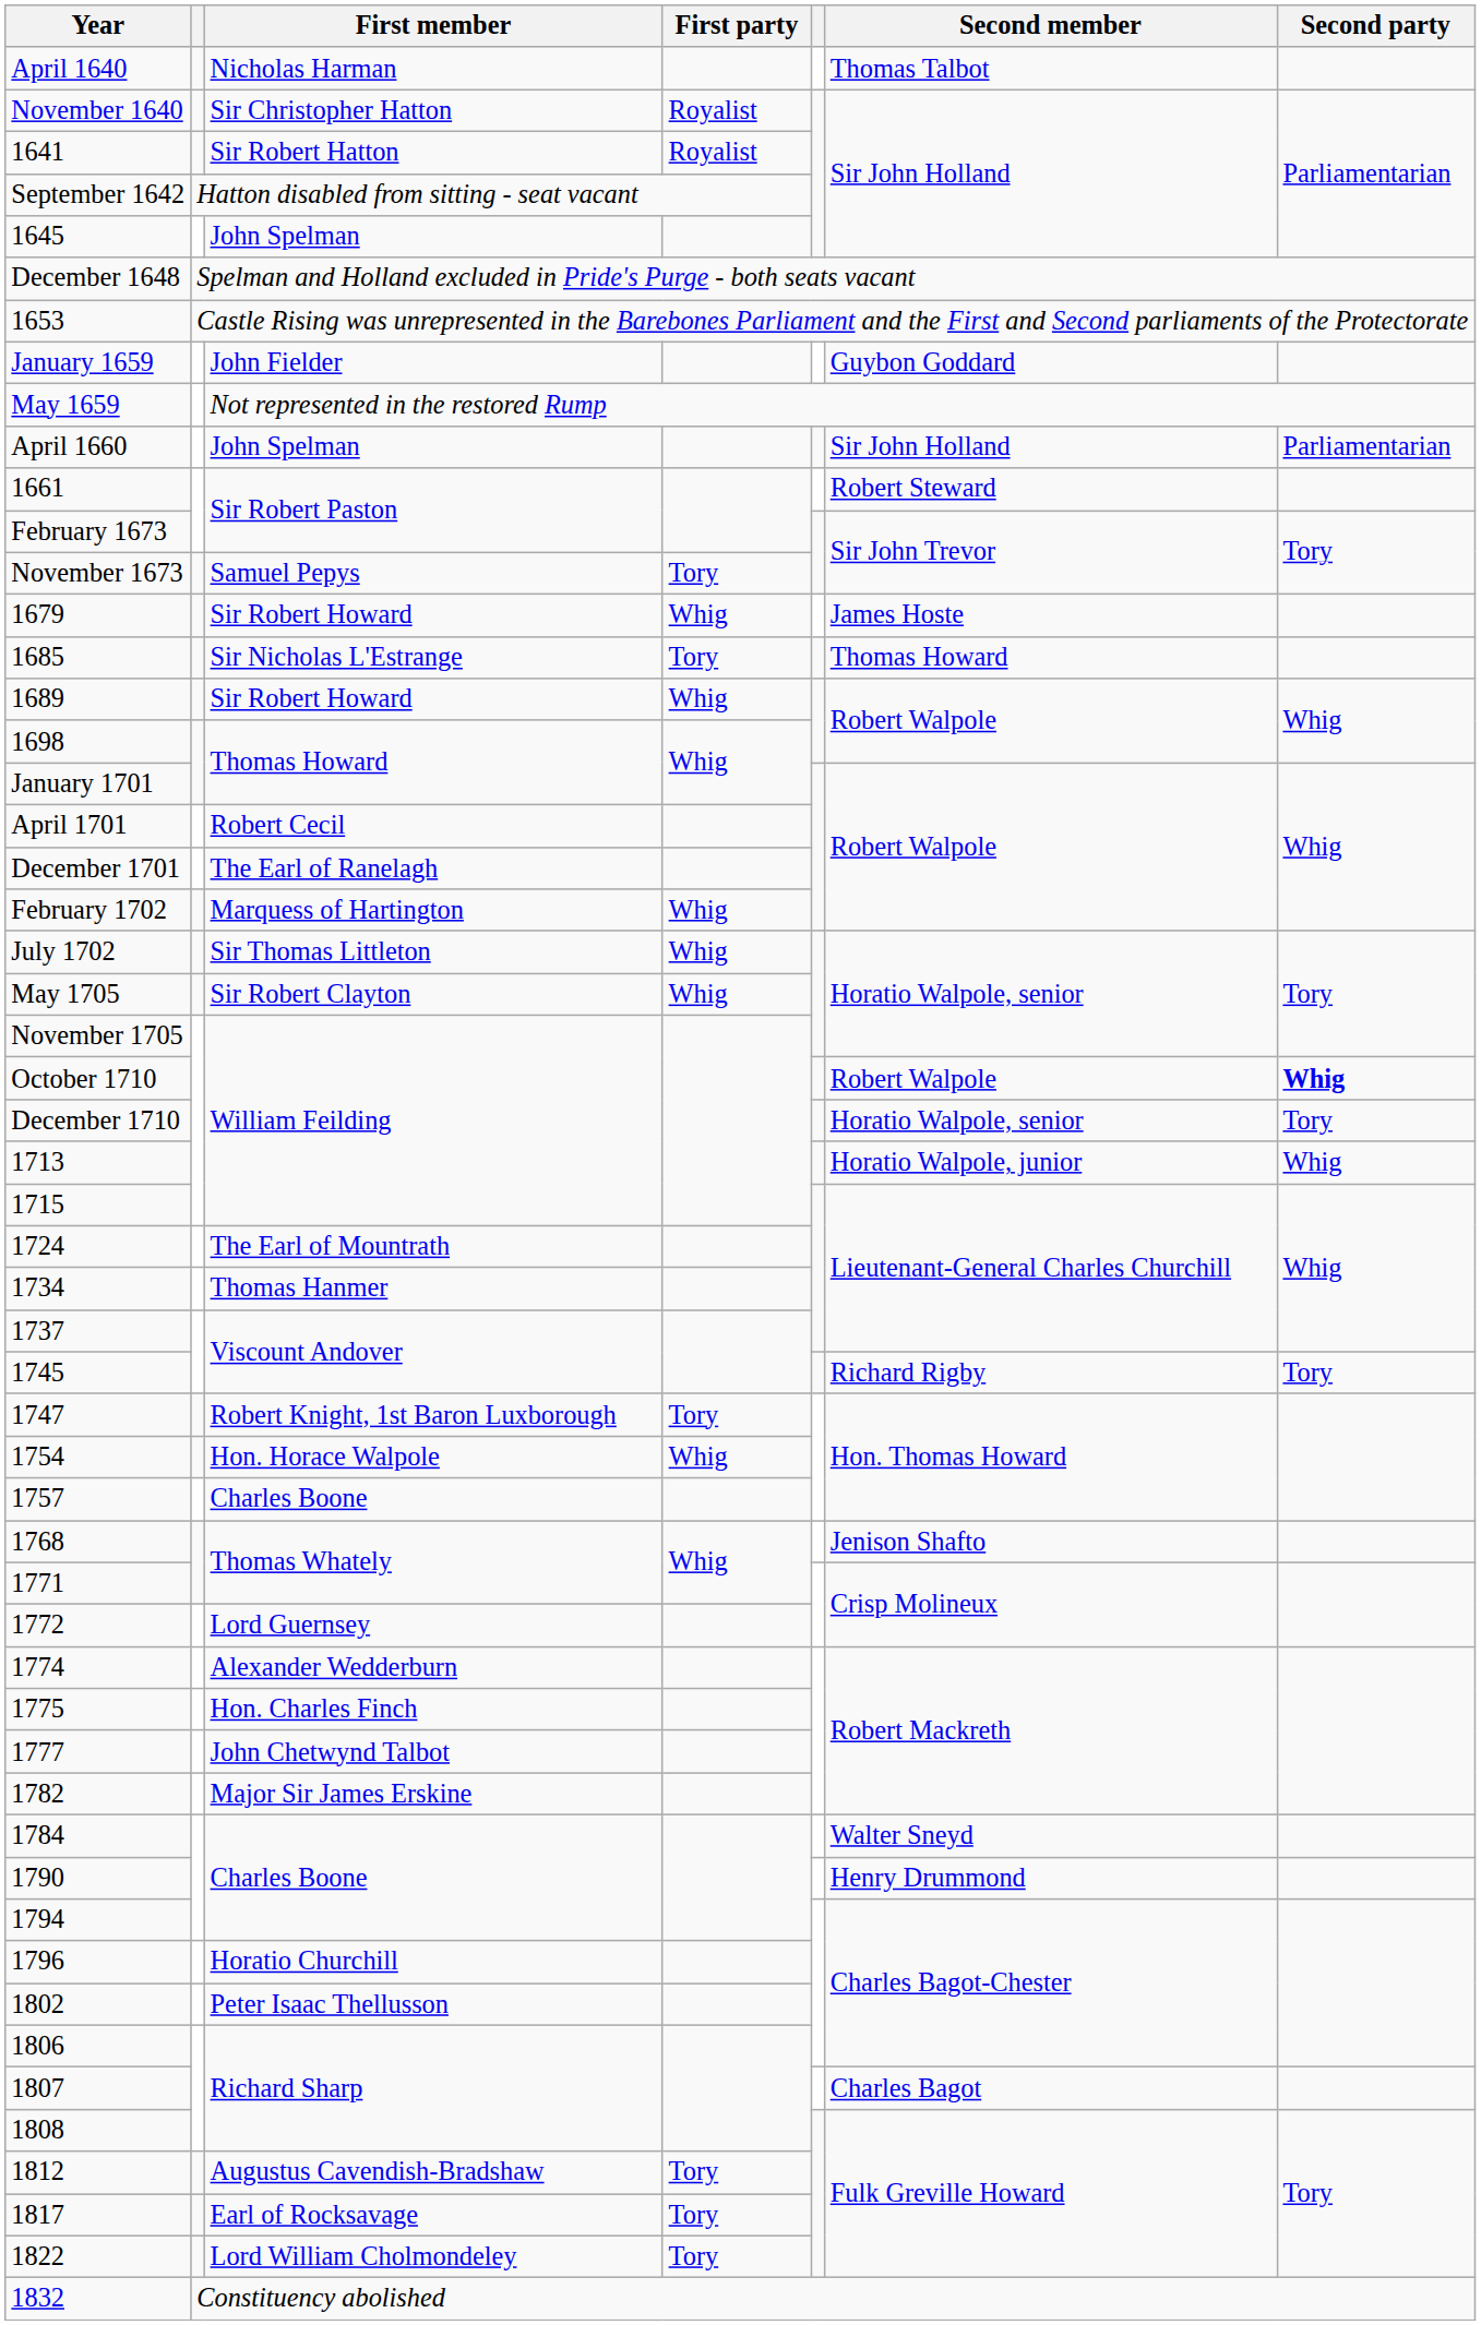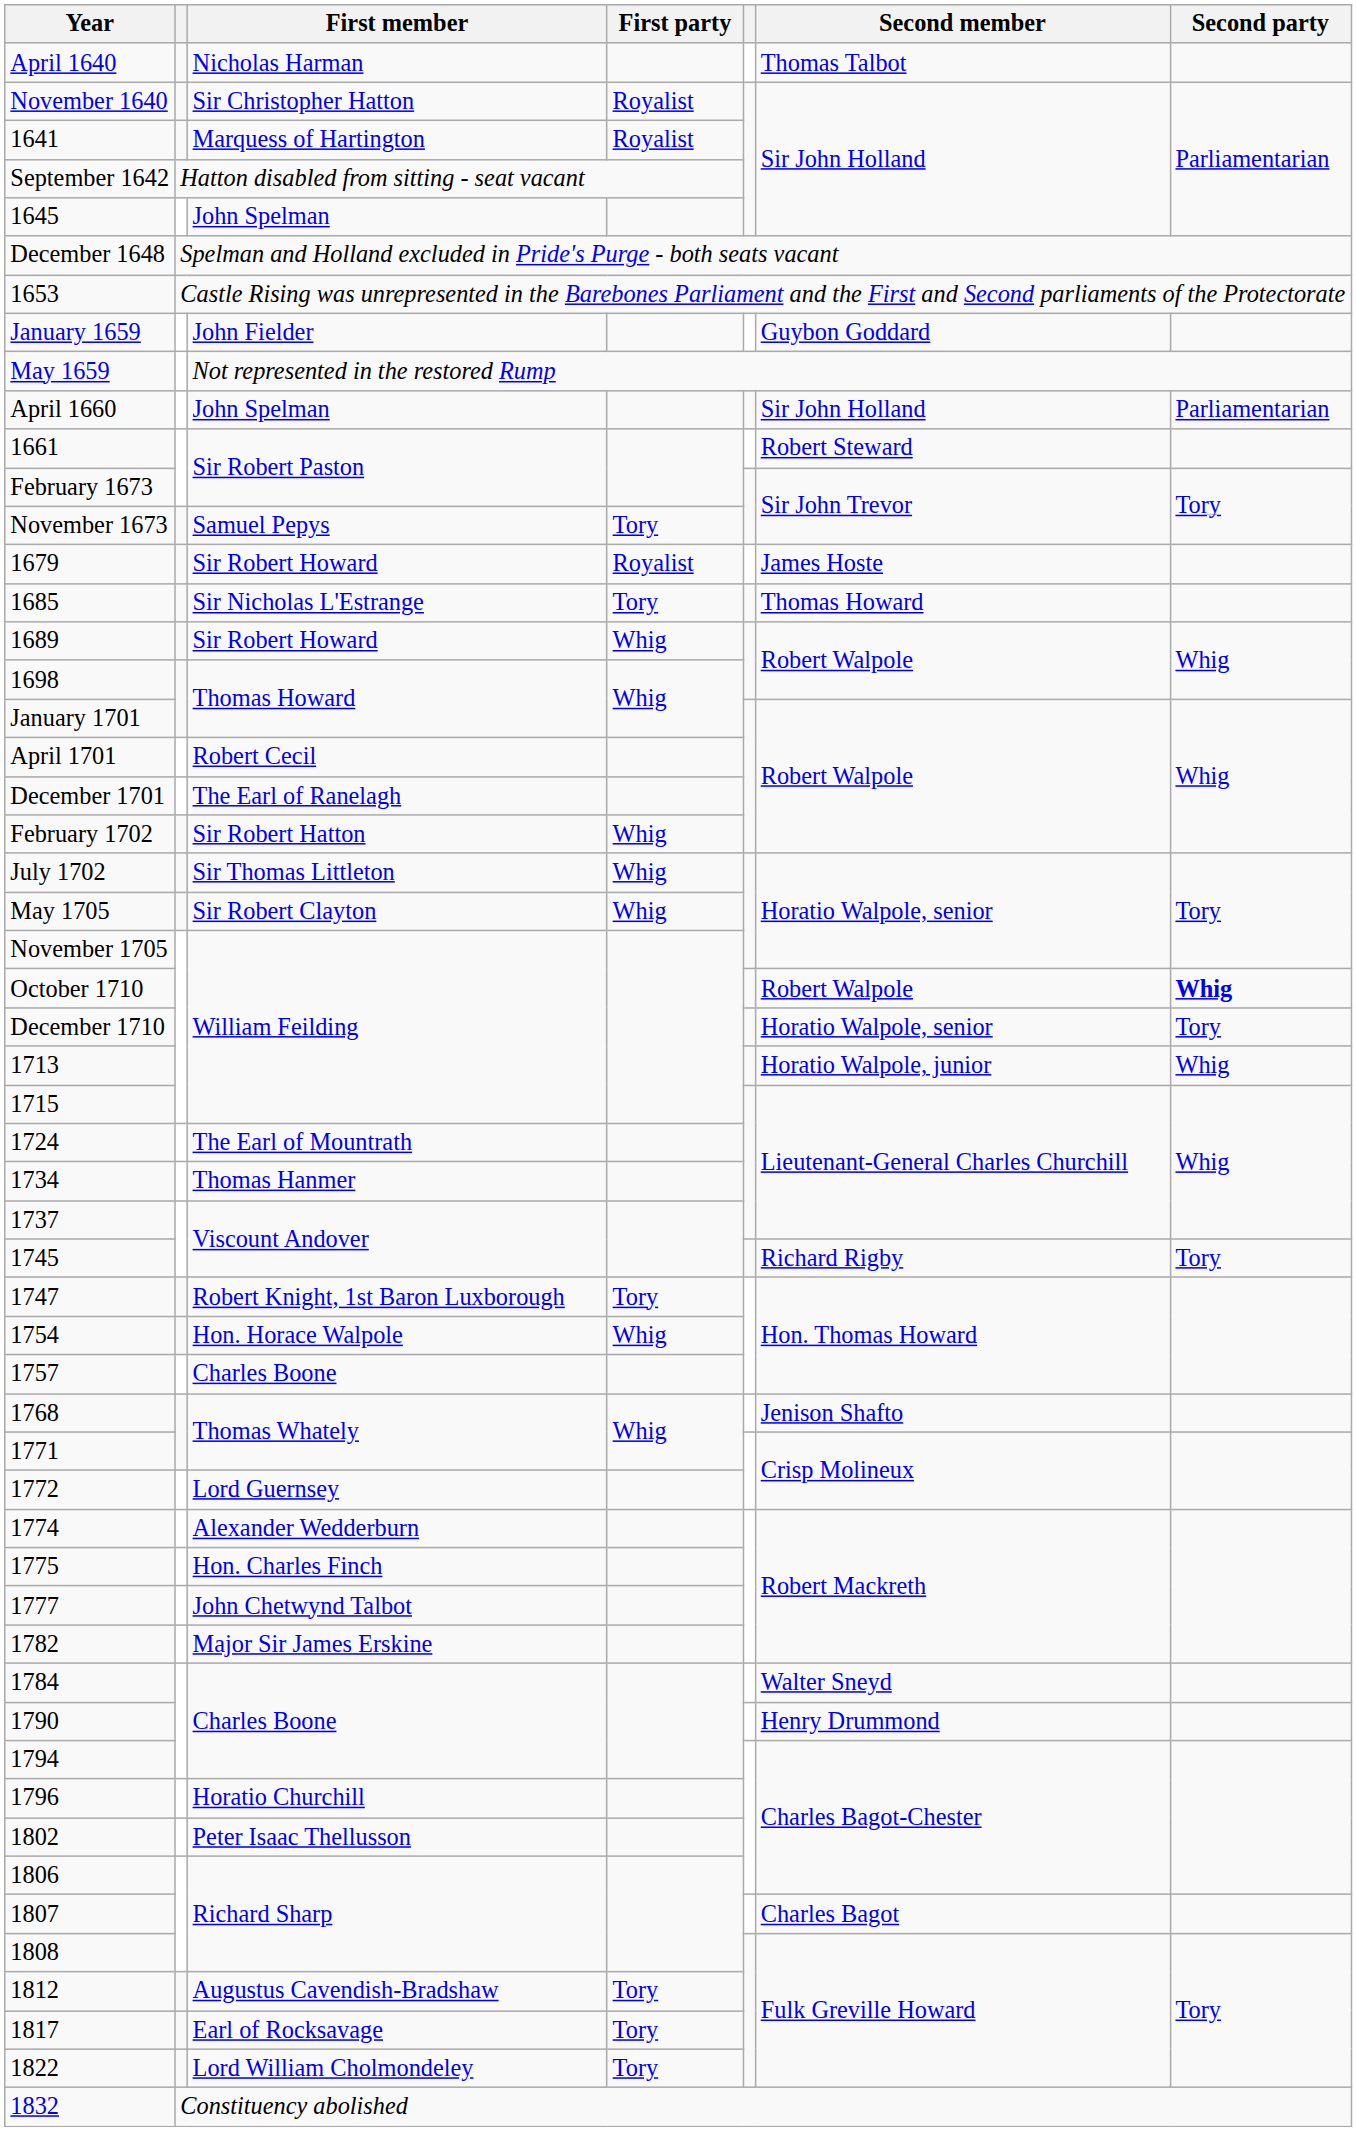1641 | First member: Sir Robert Hatton -> Marquess of Hartington
1679 | First party: Whig -> Royalist
February 1702 | First member: Marquess of Hartington -> Sir Robert Hatton
